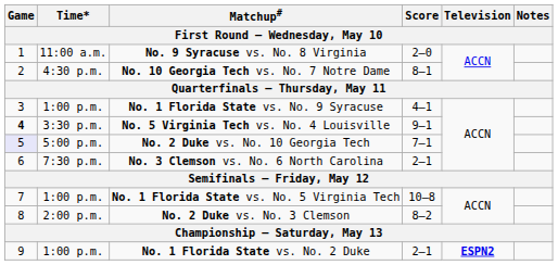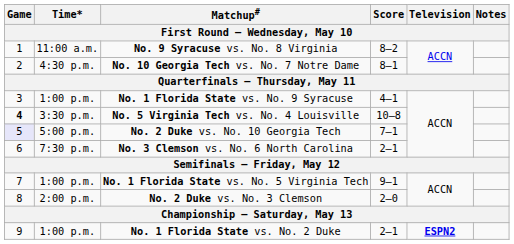No. 9 Syracuse vs. No. 8 Virginia | Score: 2–0 -> 8–2
No. 5 Virginia Tech vs. No. 4 Louisville | Score: 9–1 -> 10–8
No. 1 Florida State vs. No. 5 Virginia Tech | Score: 10–8 -> 9–1
No. 2 Duke vs. No. 3 Clemson | Score: 8–2 -> 2–0
